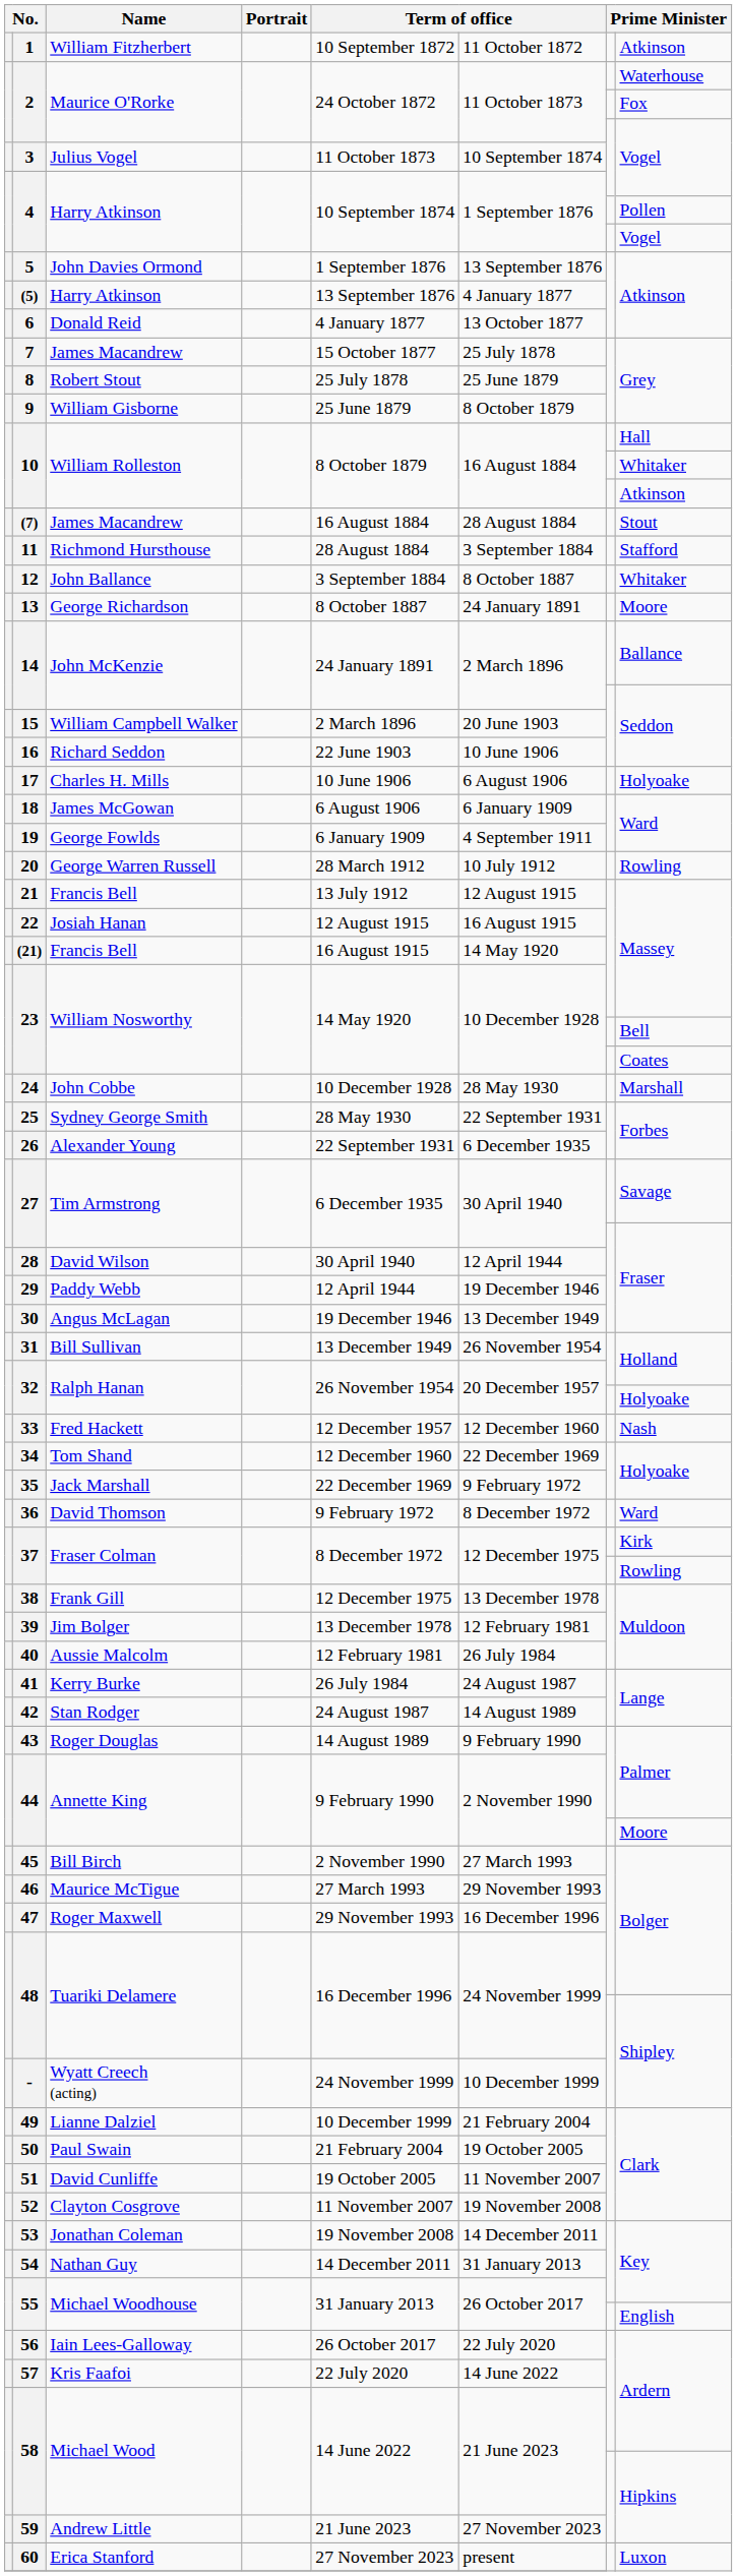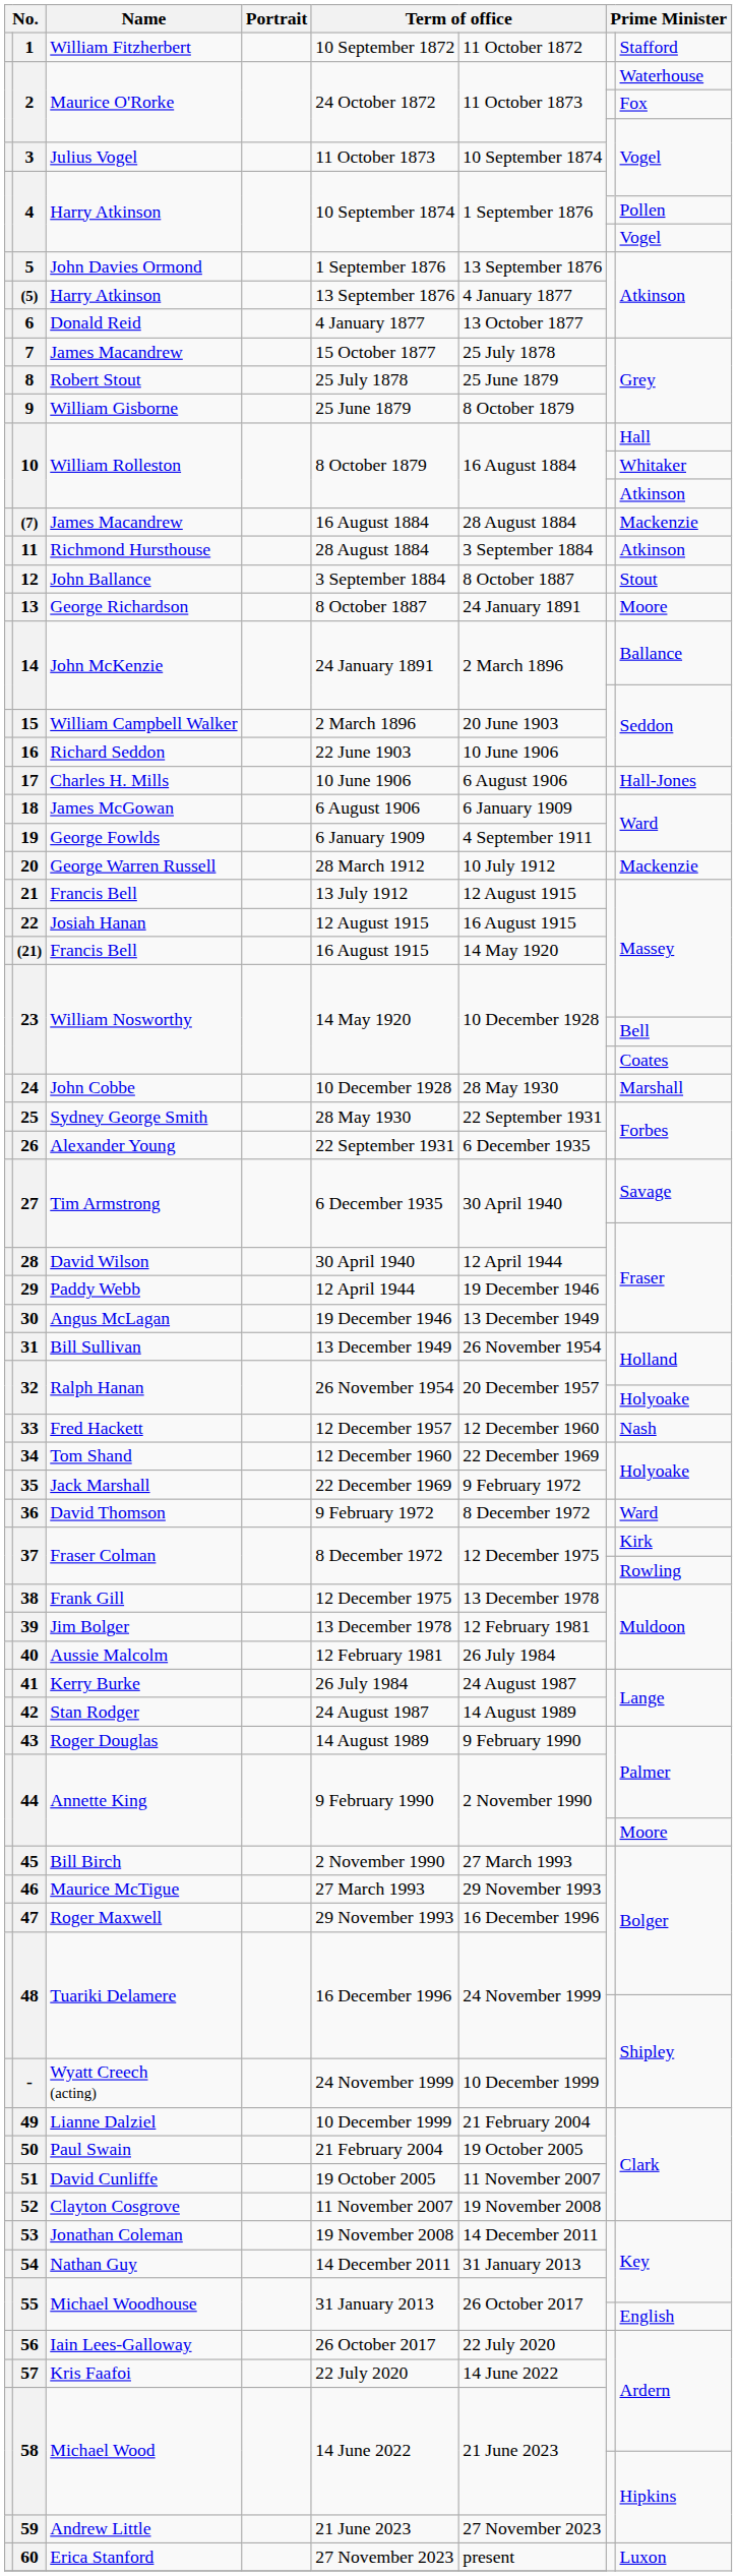1 | column 8: Atkinson -> Stafford
(7) | column 8: Stout -> Mackenzie
11 | column 8: Stafford -> Atkinson
12 | column 8: Whitaker -> Stout
17 | column 8: Holyoake -> Hall-Jones
20 | column 8: Rowling -> Mackenzie
